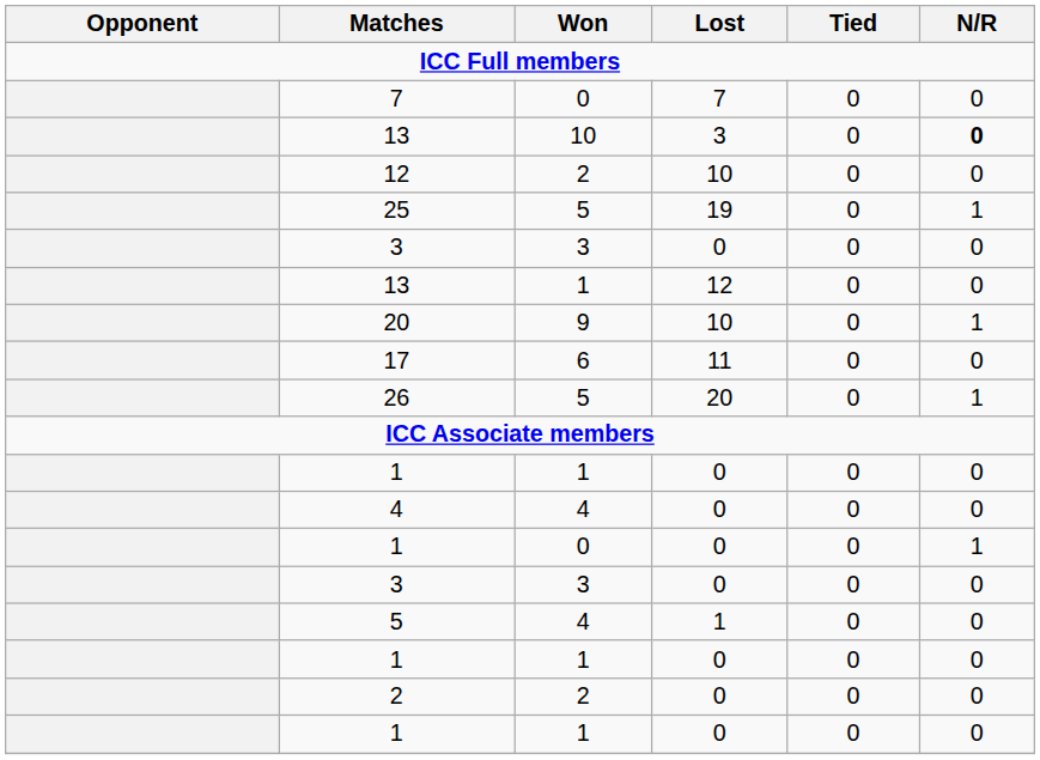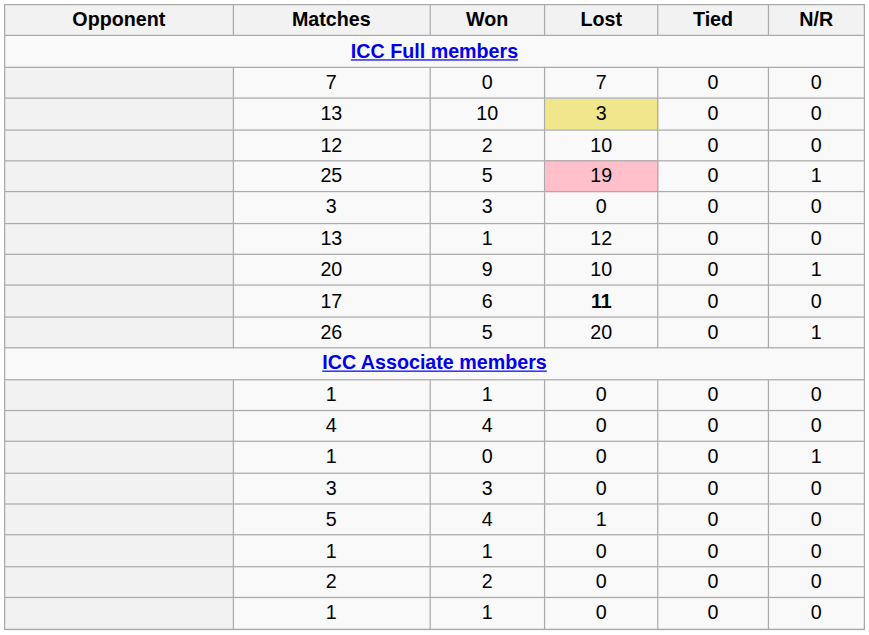13 / 10 | Lost: no background -> khaki background
13 / 10 | N/R: bold -> normal
25 | Lost: no background -> pink background
17 | Lost: normal -> bold
